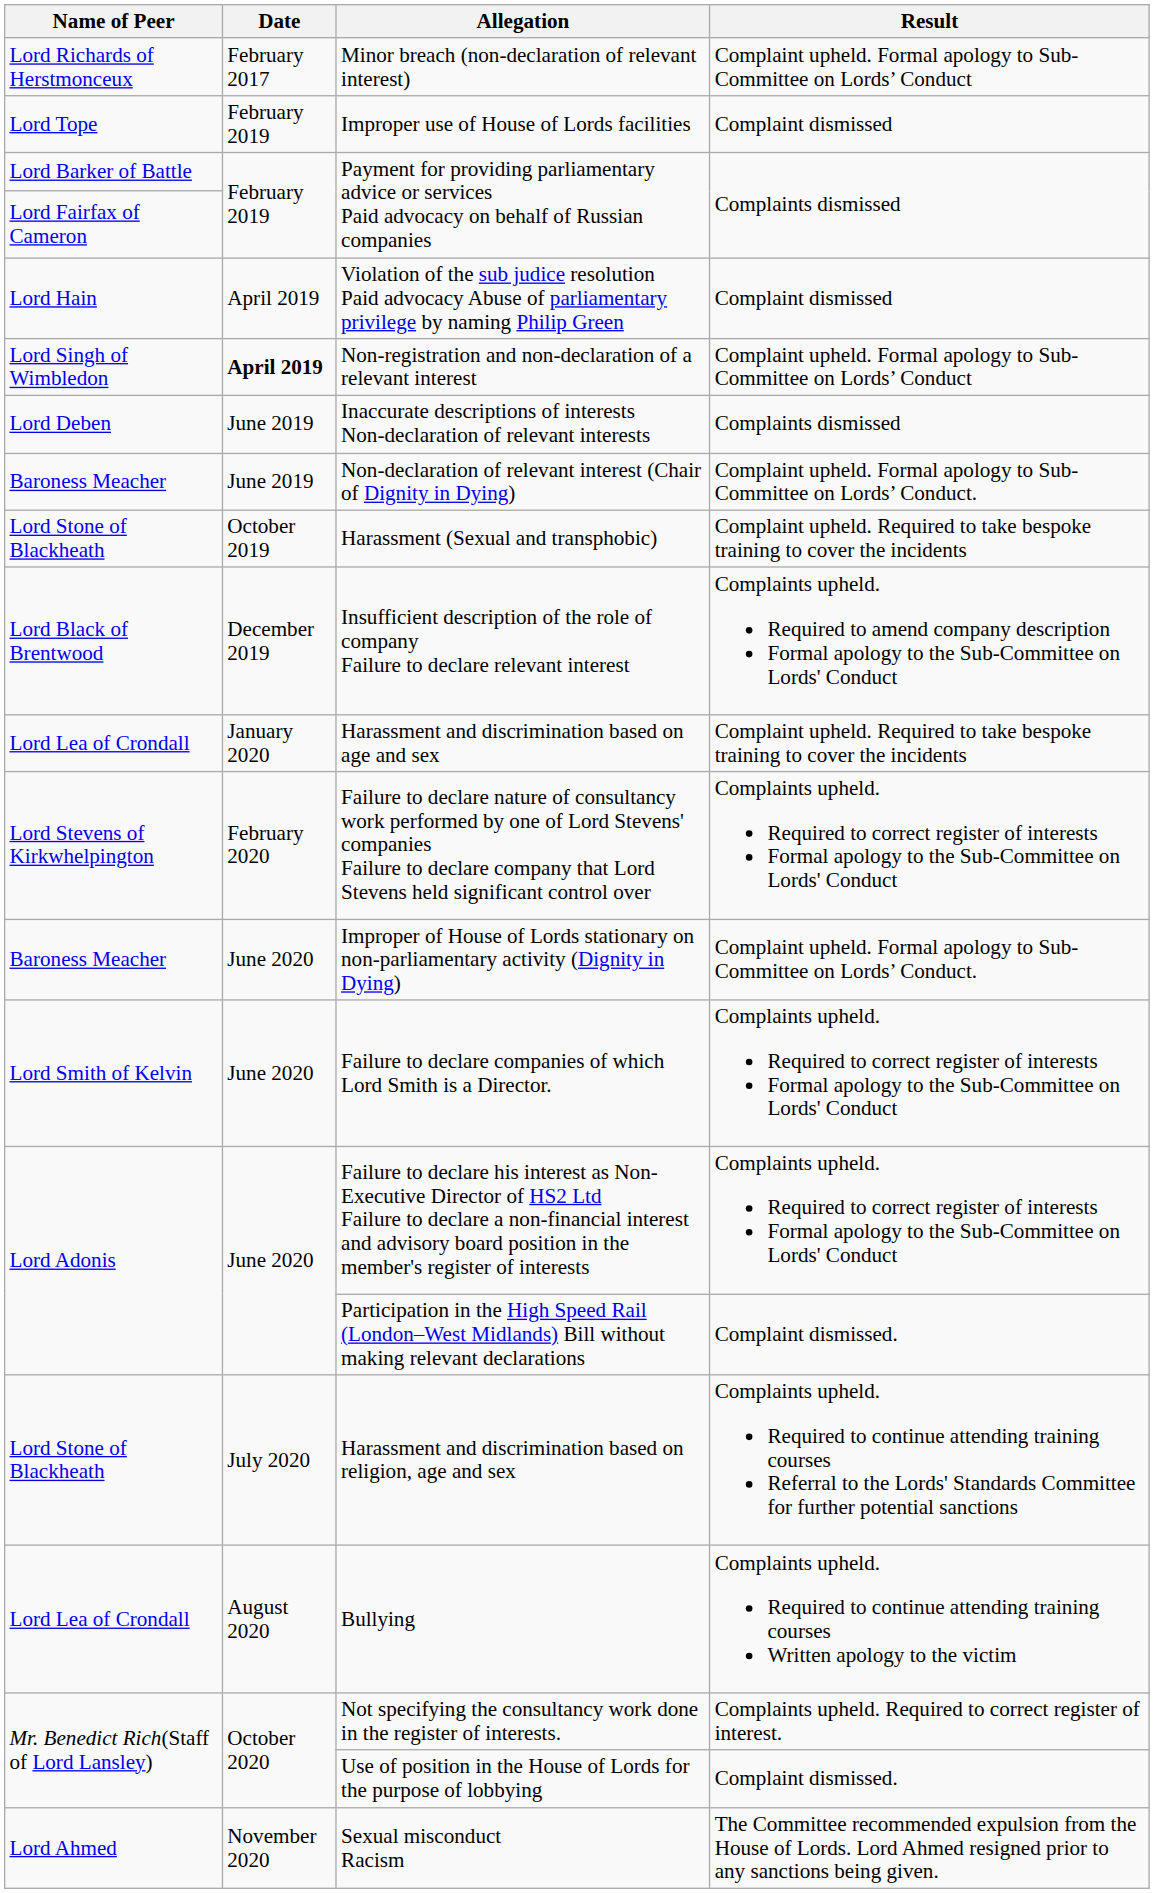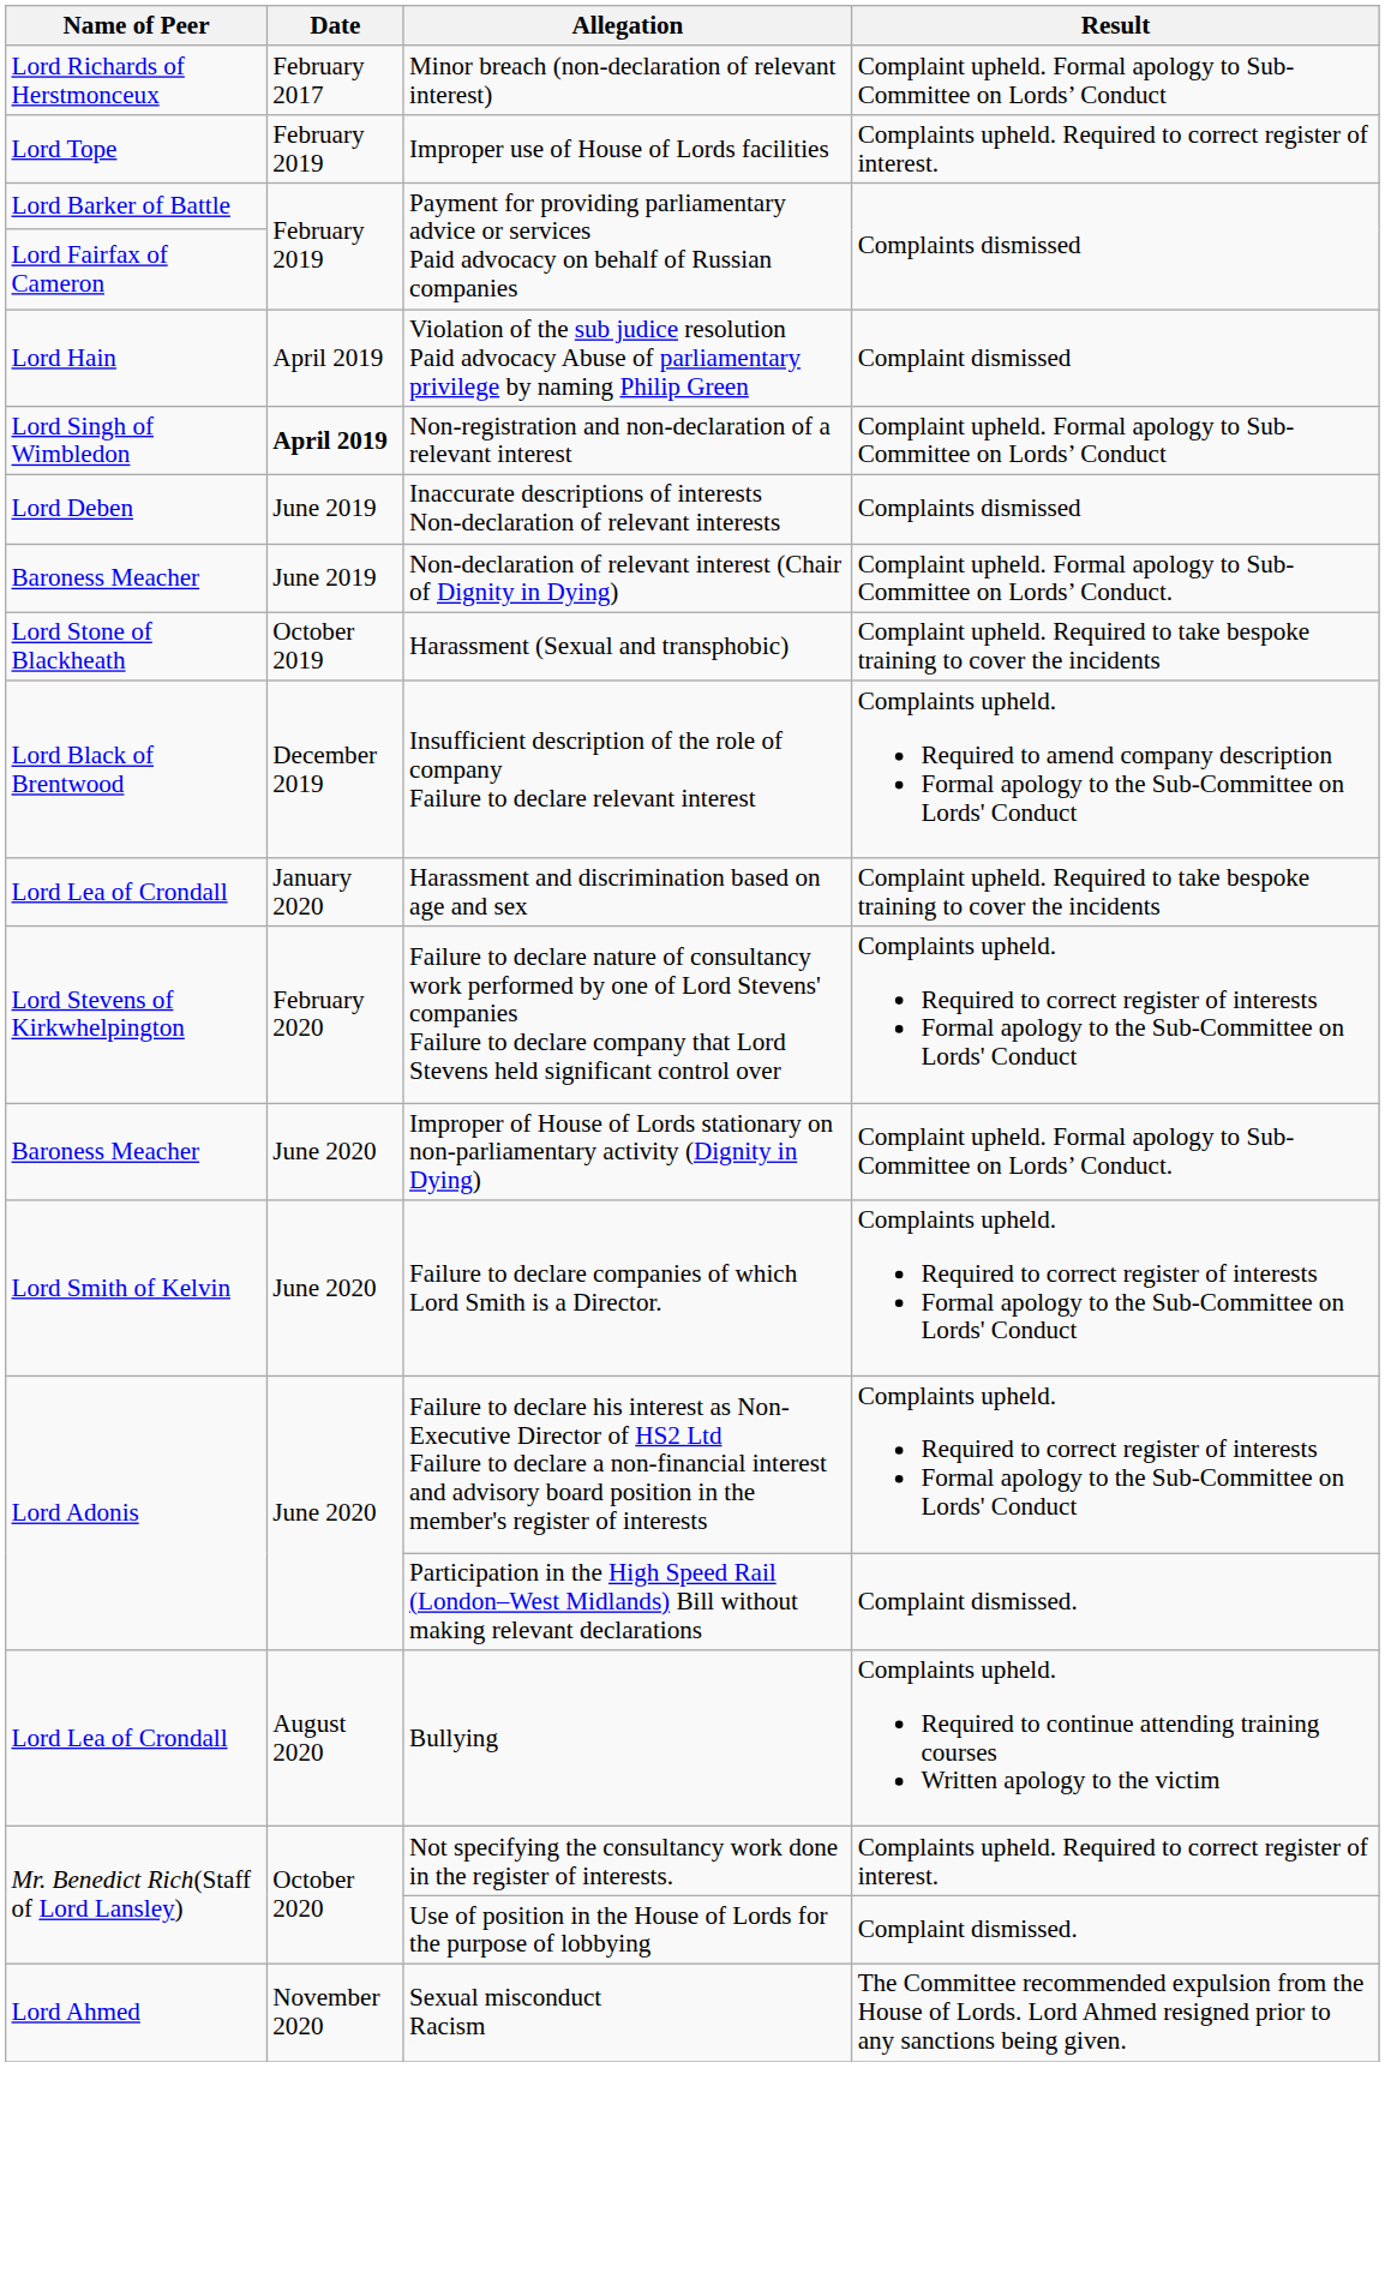Improper use of House of Lords facilities | Result: Complaint dismissed -> Complaints upheld. Required to correct register of interest.
- row: Lord Stone of Blackheath | July 2020 | Harassment and discrimination based on religion, age and sex | Complaints upheld. Required to continue attending training courses Referral to the Lords' Standards Committee for further potential sanctions
